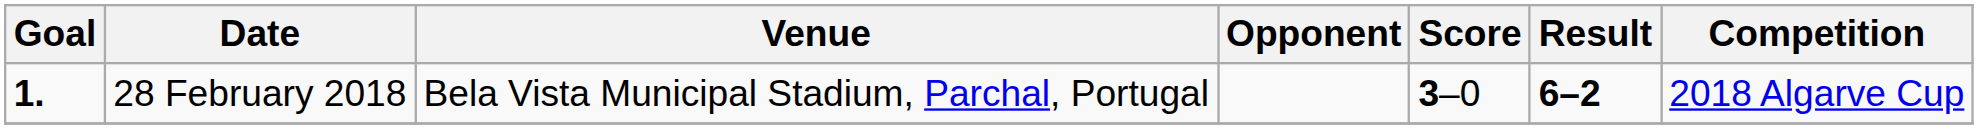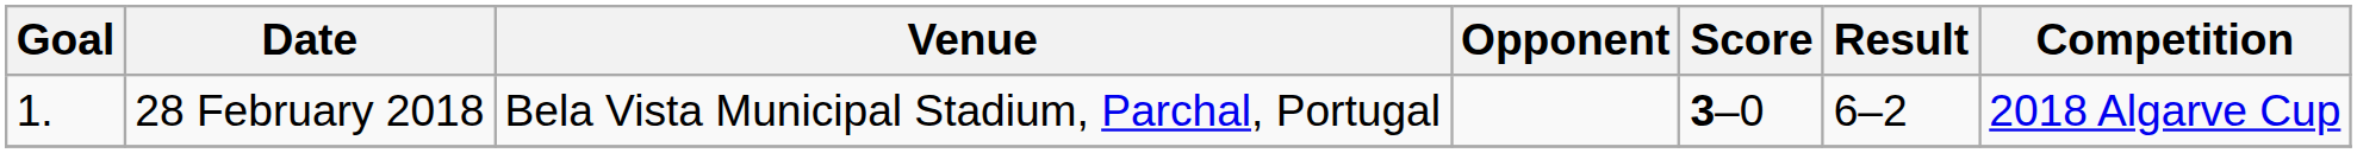28 February 2018 | Goal: bold -> normal
28 February 2018 | Result: bold -> normal
